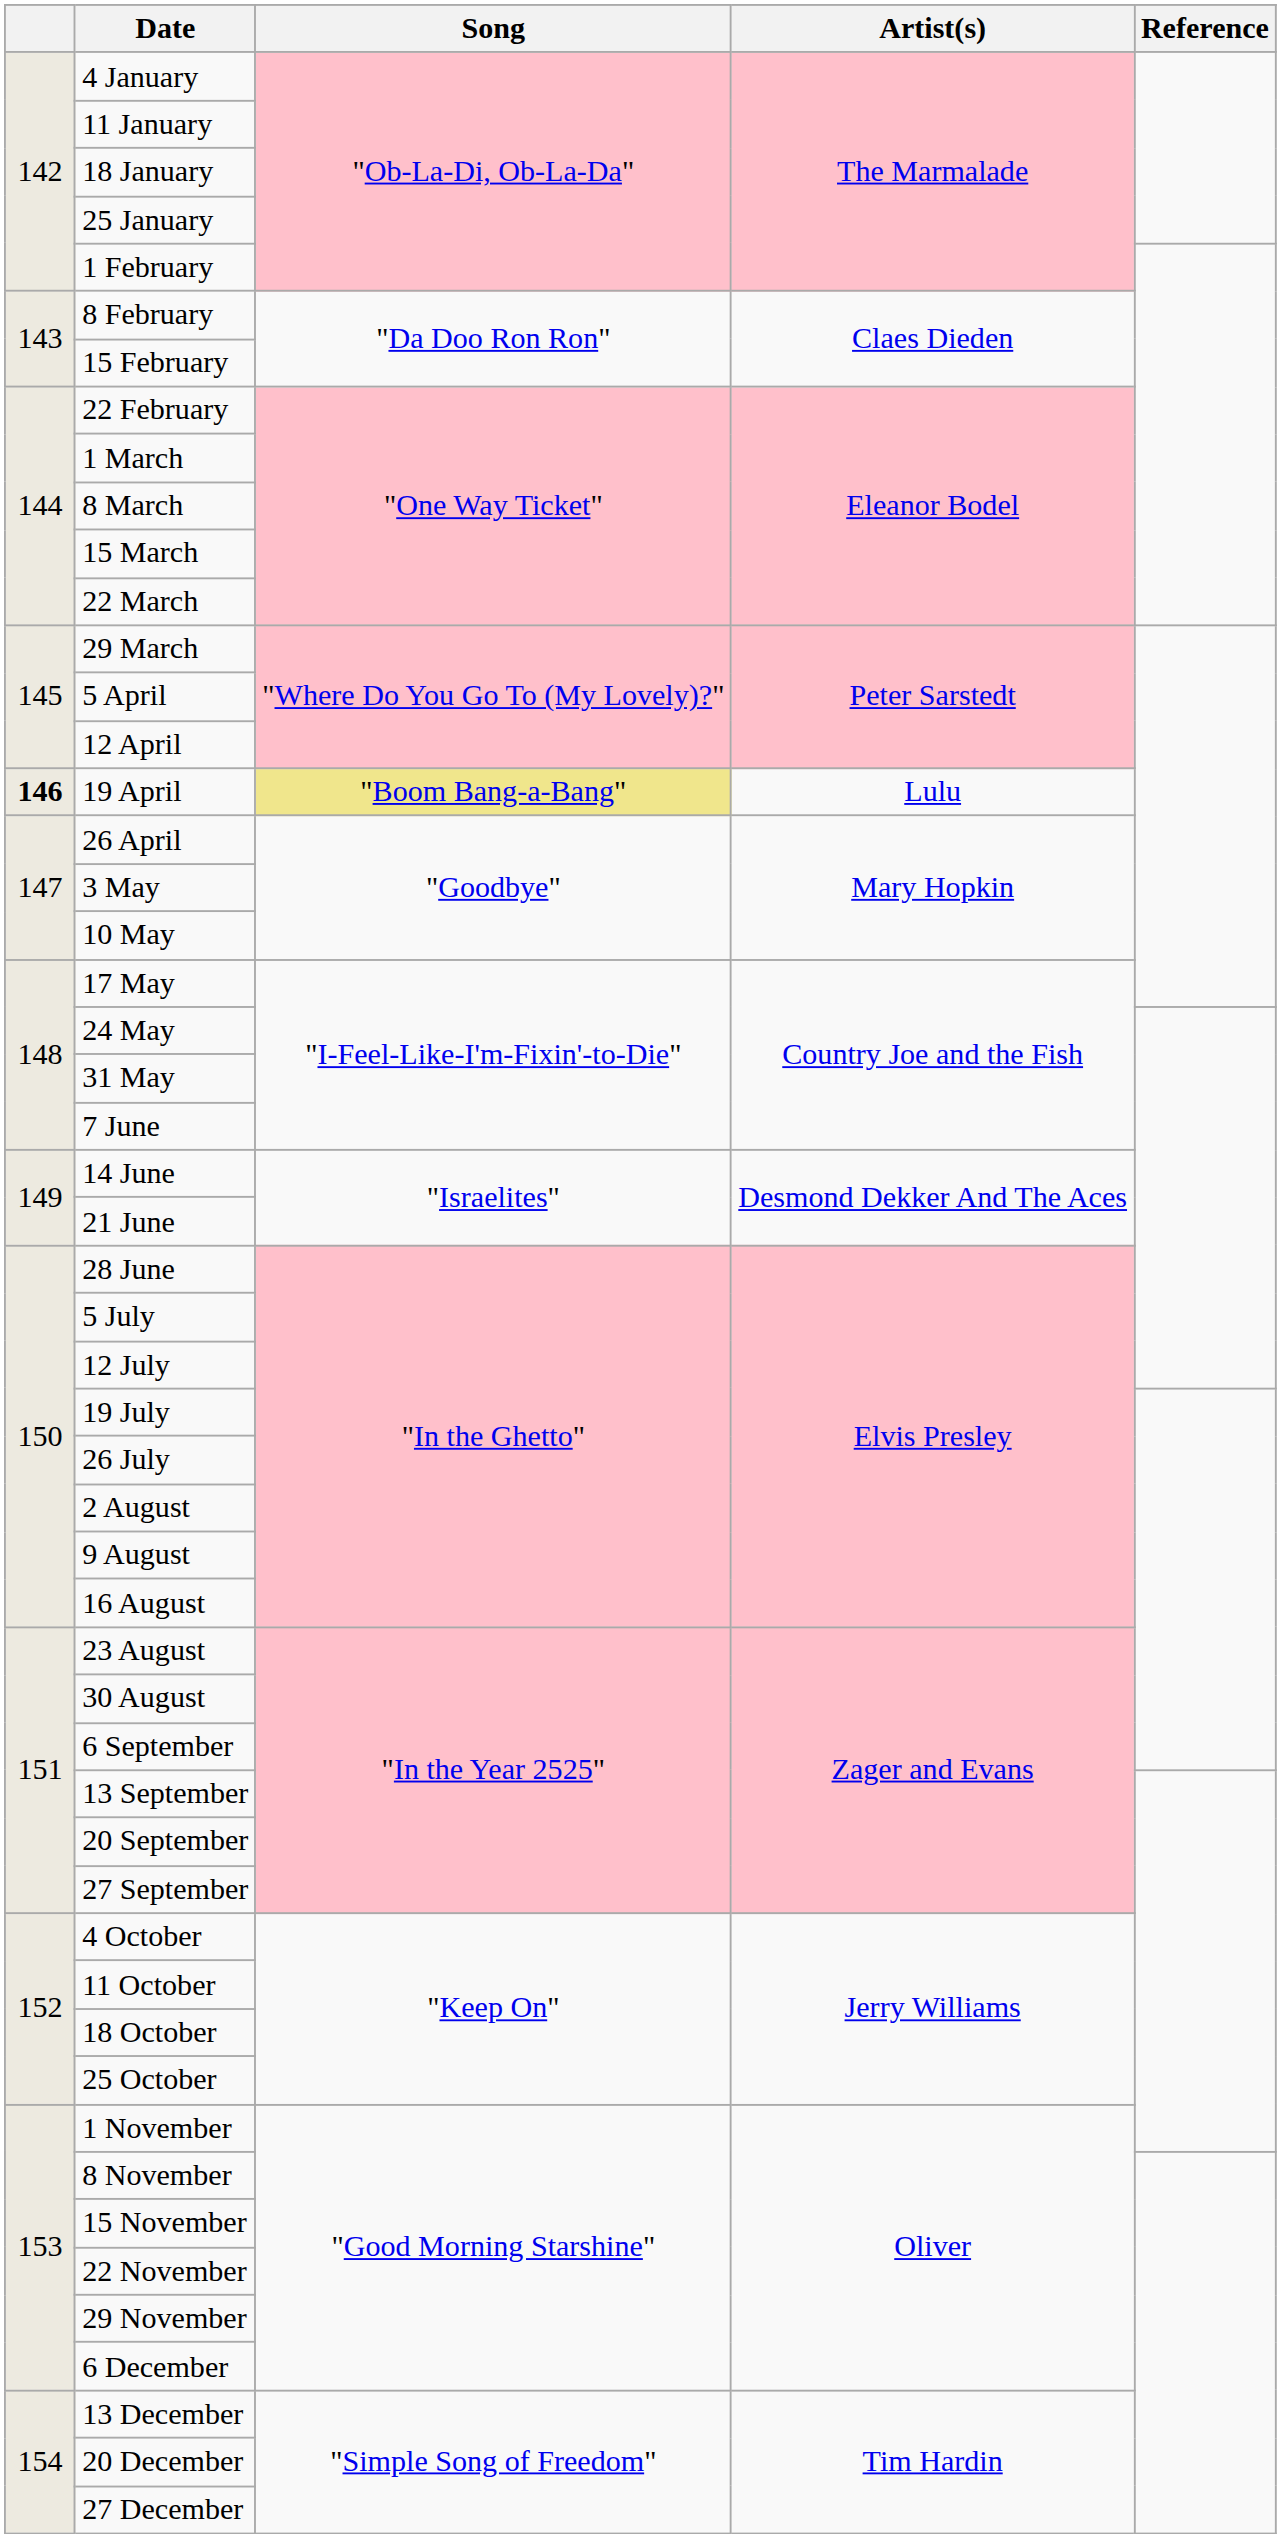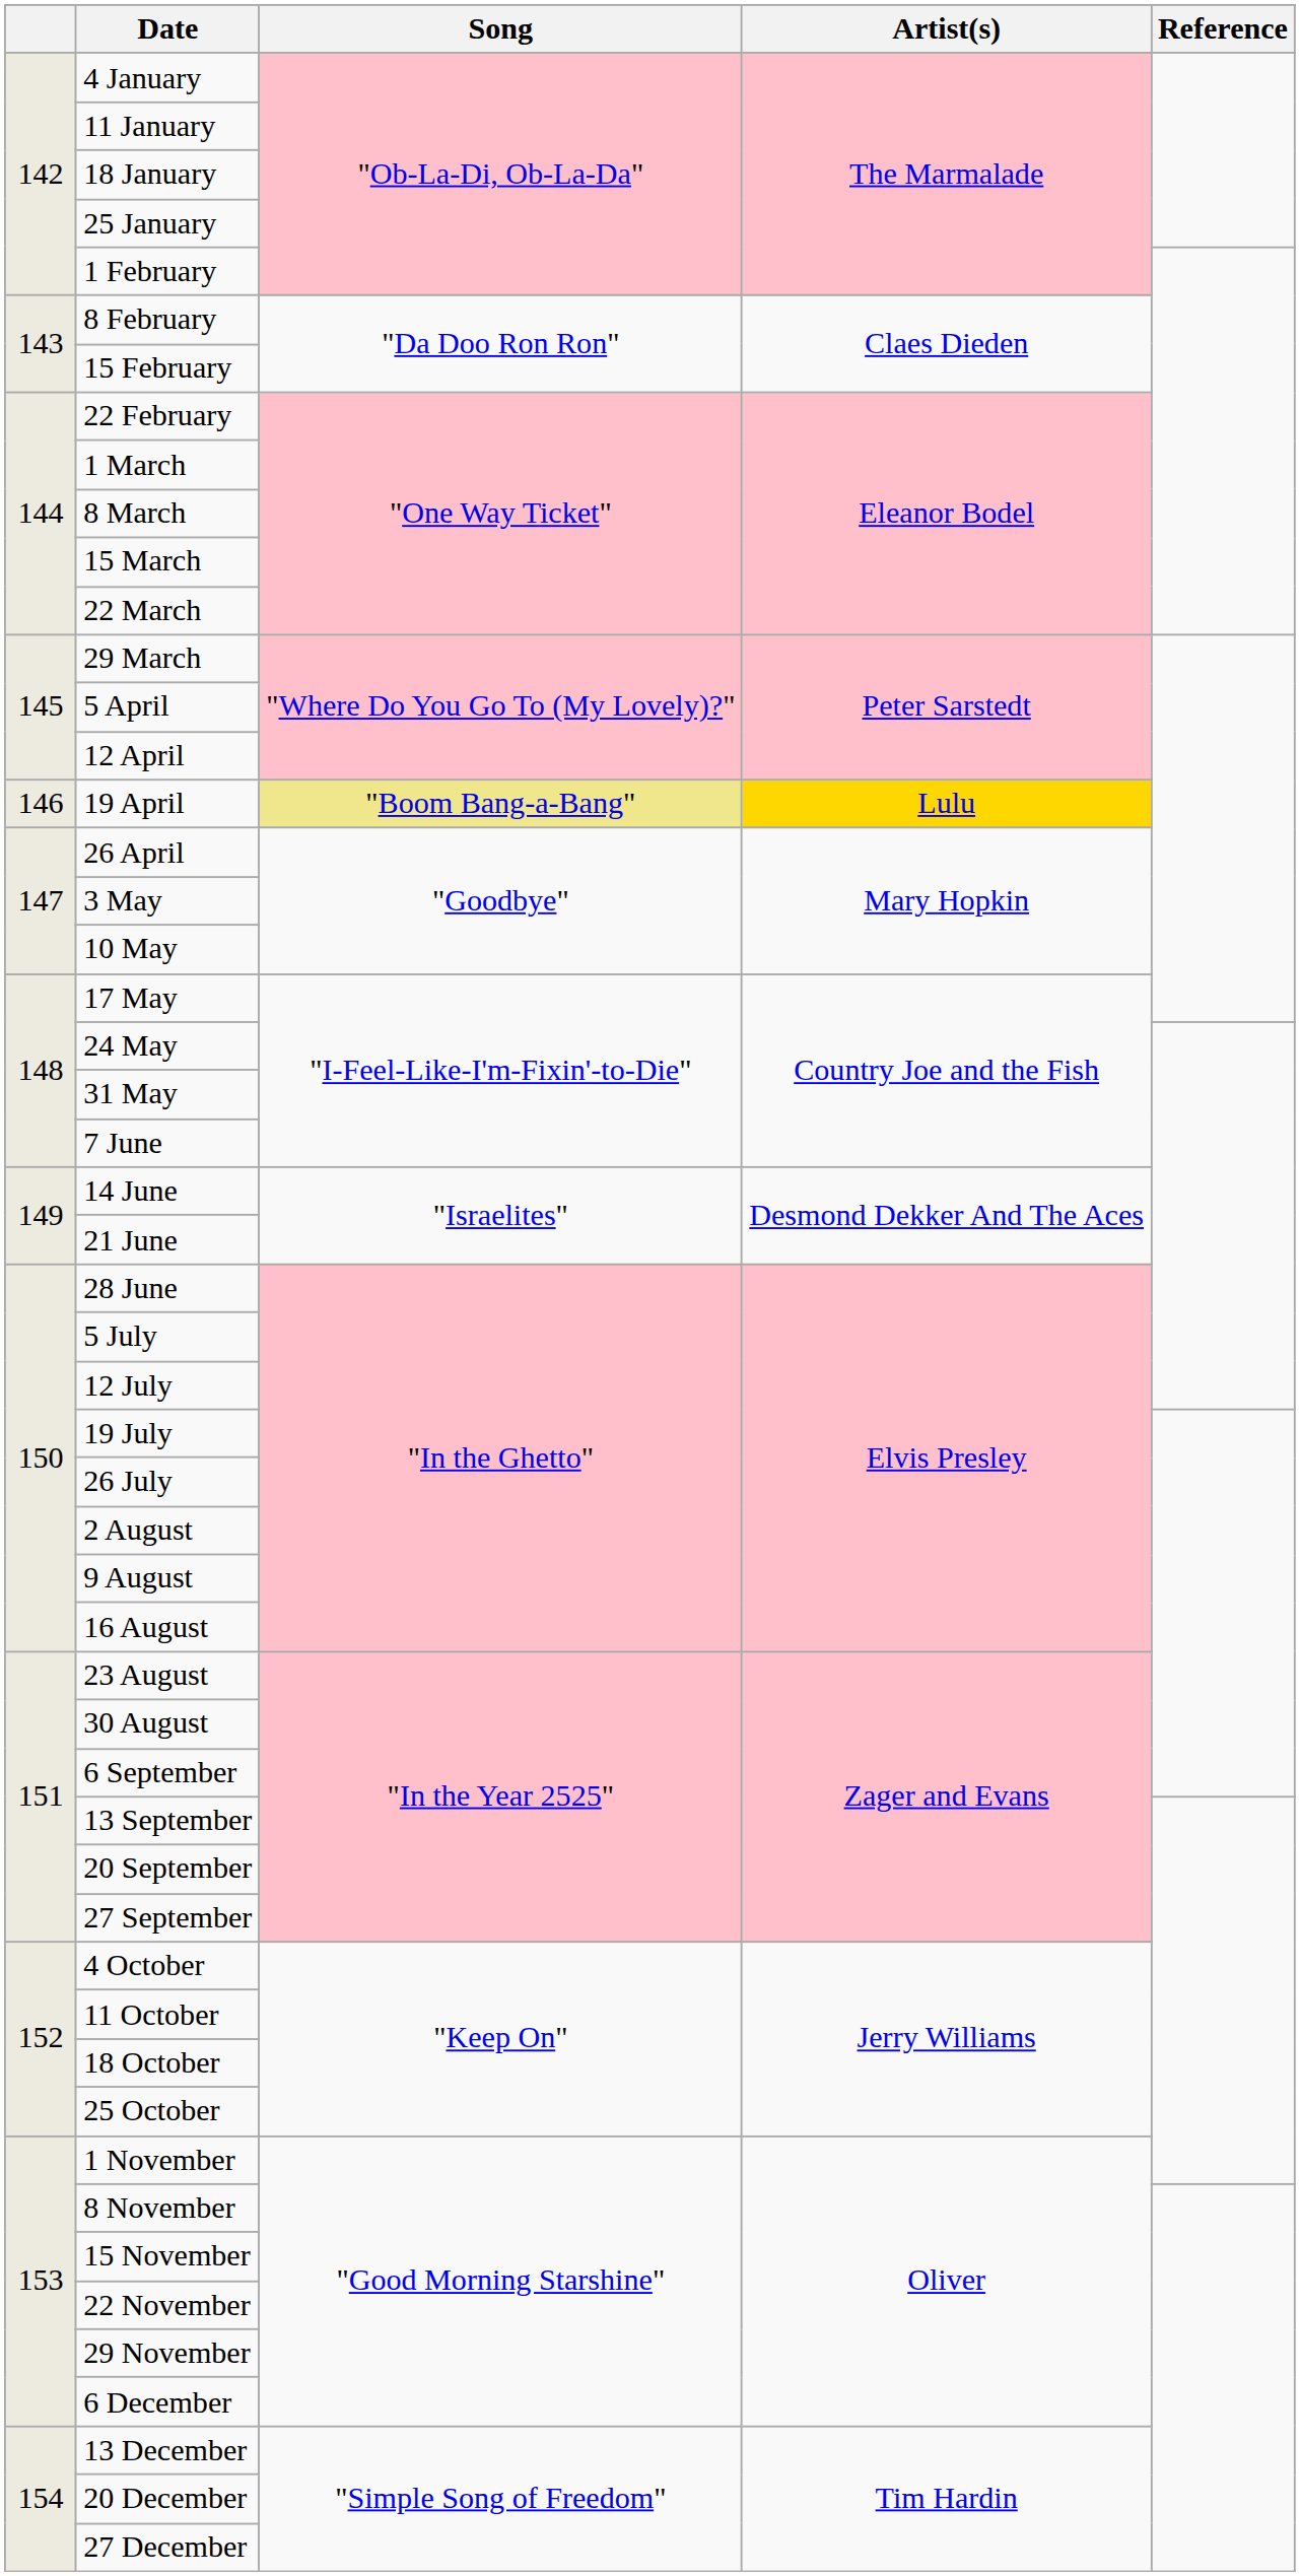19 April | column 1: bold -> normal
19 April | Artist(s): no background -> gold background
